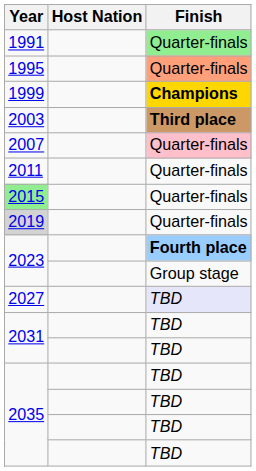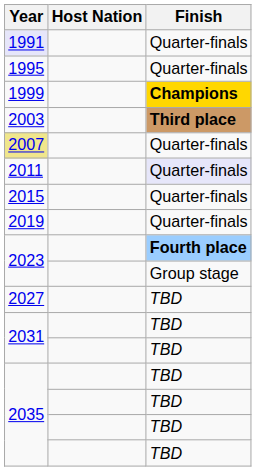1991 | Year: no background -> lavender background
1991 | Finish: lightgreen background -> no background
1995 | Finish: lightsalmon background -> no background
2007 | Year: no background -> khaki background
2007 | Finish: pink background -> no background
2011 | Finish: no background -> lavender background
2015 | Year: lightgreen background -> no background
2019 | Year: lightgrey background -> no background
2027 | Finish: lavender background -> no background
